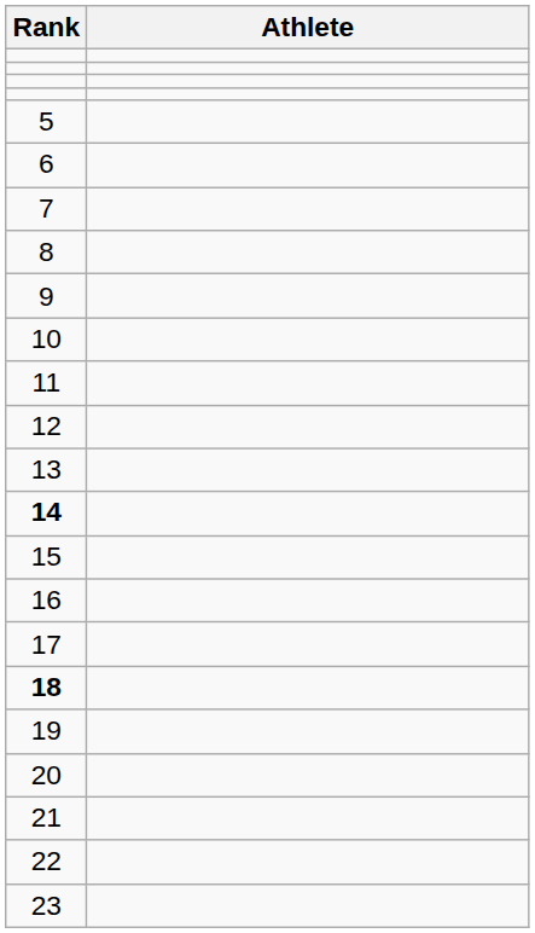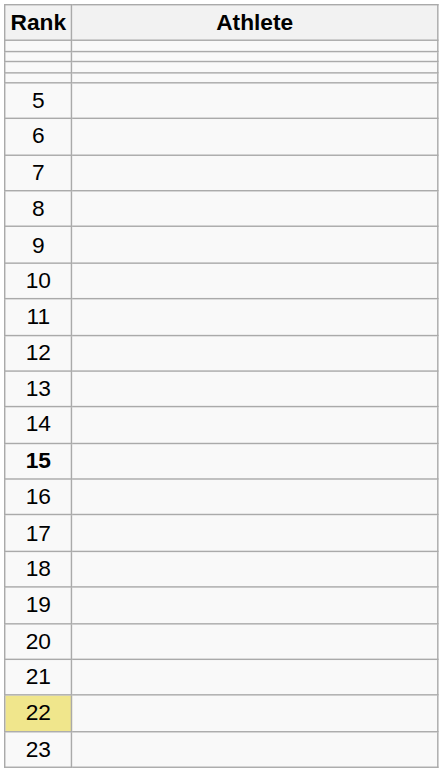row 15 | Rank: bold -> normal
row 16 | Rank: normal -> bold
row 19 | Rank: bold -> normal
row 23 | Rank: no background -> khaki background
